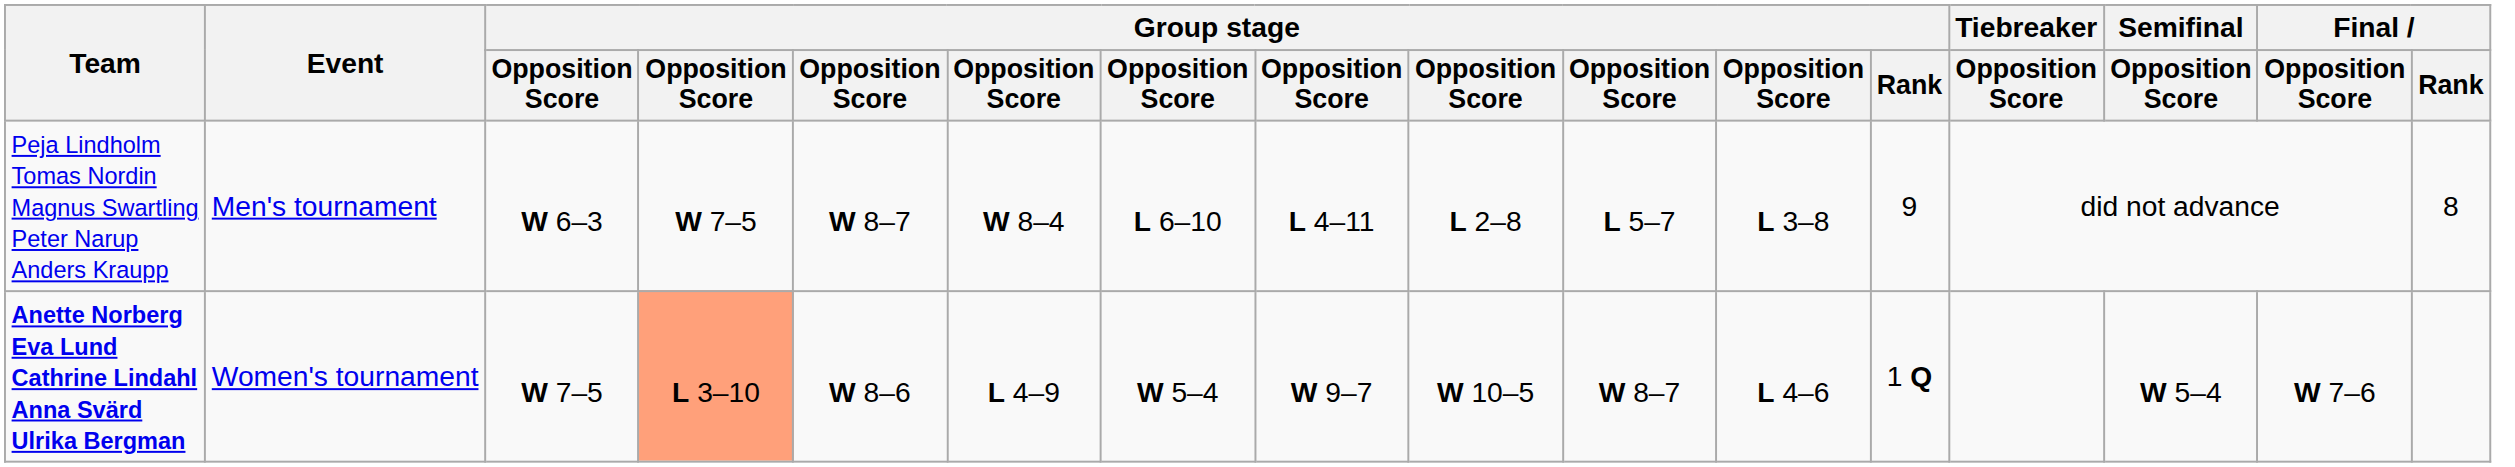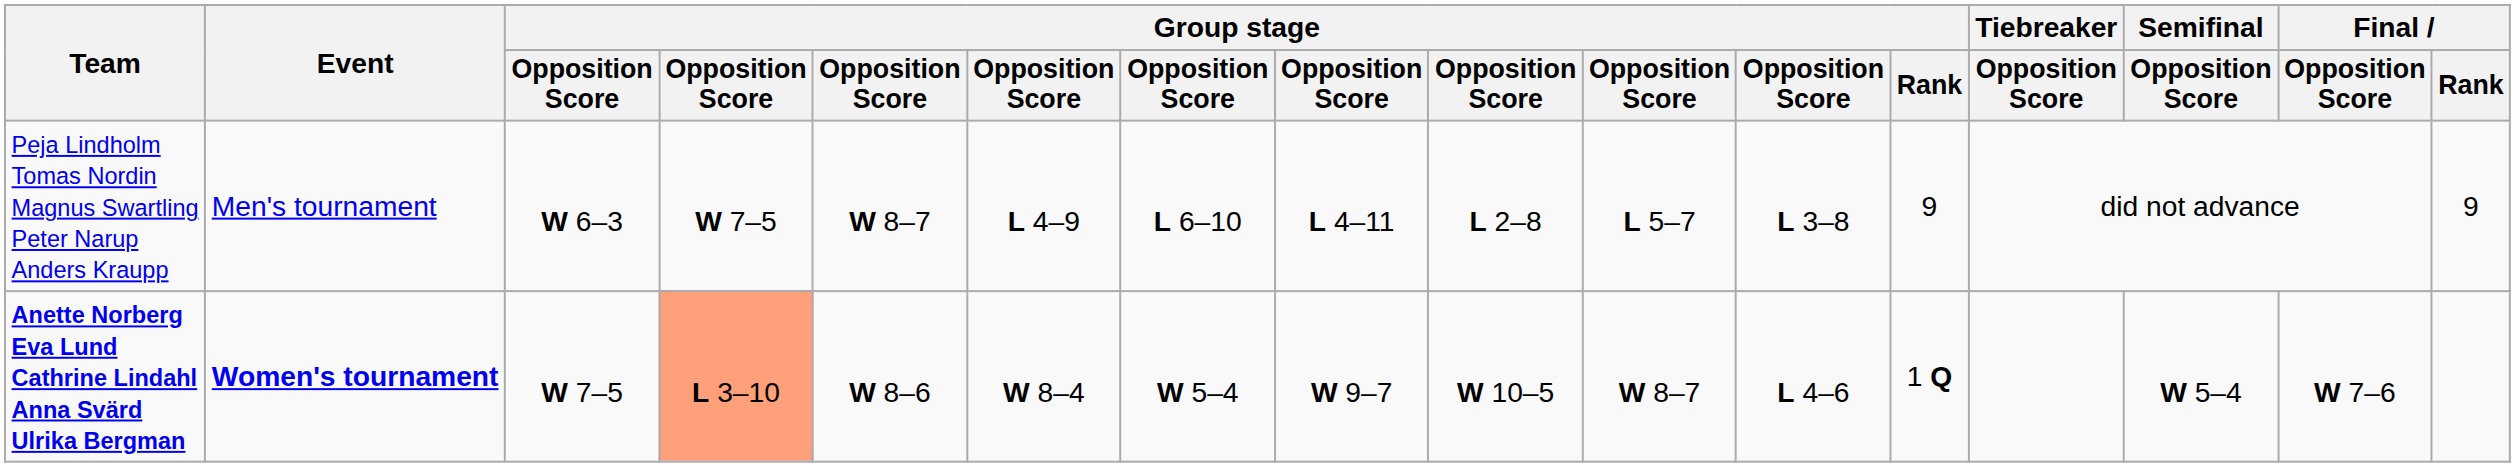row 3 | column 6: W 8–4 -> L 4–9
row 3 | Final / Rank: 8 -> 9
row 4 | Event: normal -> bold
row 4 | column 6: L 4–9 -> W 8–4
